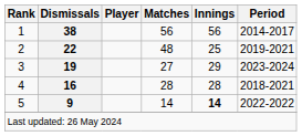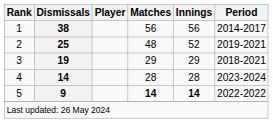2 | Dismissals: 22 -> 25
2 | Innings: 25 -> 52
3 | Matches: 27 -> 29
3 | Period: 2023-2024 -> 2018-2021
4 | Dismissals: 16 -> 14
4 | Period: 2018-2021 -> 2023-2024
5 | Matches: normal -> bold
